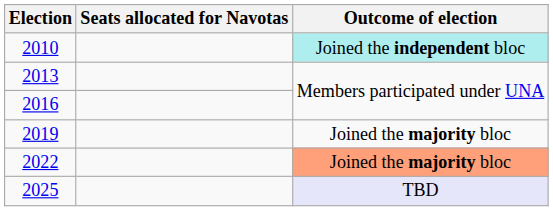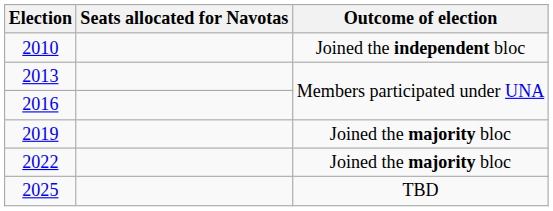2010 | Outcome of election: paleturquoise background -> no background
2022 | Outcome of election: lightsalmon background -> no background
2025 | Outcome of election: lavender background -> no background
